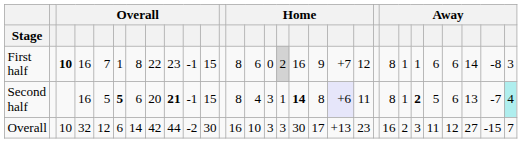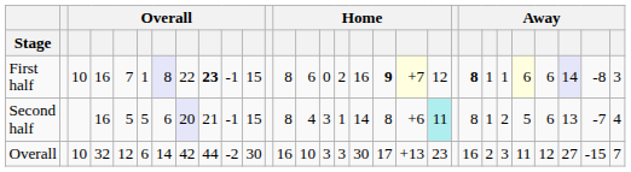First half | column 3: bold -> normal
First half | column 7: no background -> lavender background
First half | column 9: normal -> bold
First half | column 16: lightgrey background -> no background
First half | column 18: normal -> bold
First half | column 19: no background -> lightyellow background
First half | column 22: normal -> bold
First half | column 25: no background -> lightyellow background
First half | column 27: no background -> lavender background
Second half | column 6: bold -> normal
Second half | column 8: no background -> lavender background
Second half | column 9: bold -> normal
Second half | column 17: bold -> normal
Second half | column 19: lavender background -> no background
Second half | column 20: no background -> paleturquoise background
Second half | column 24: bold -> normal
Second half | column 29: paleturquoise background -> no background
